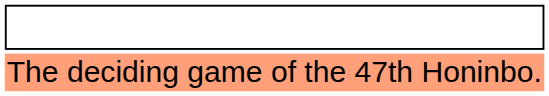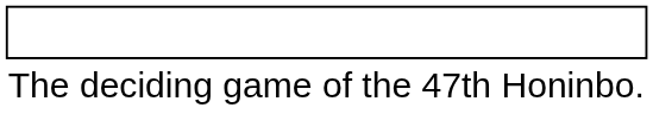row 1 | column 1: lightsalmon background -> no background
